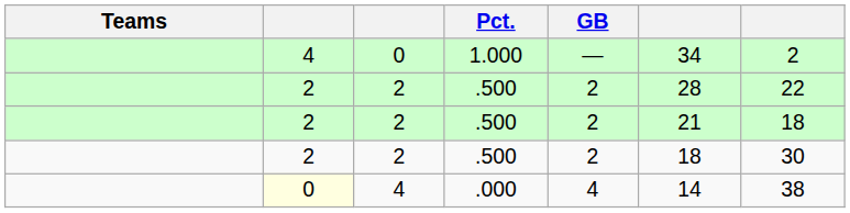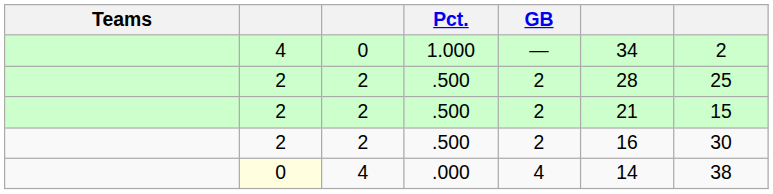row 3 | column 7: 22 -> 25
row 4 | column 7: 18 -> 15
row 5 | column 6: 18 -> 16
